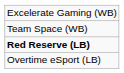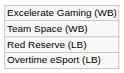row 3 | column 1: bold -> normal
